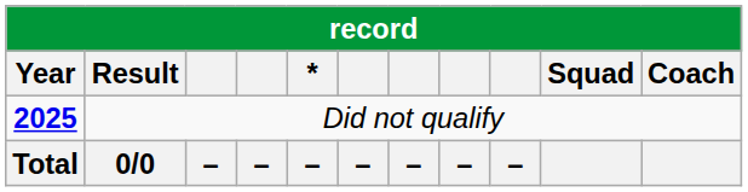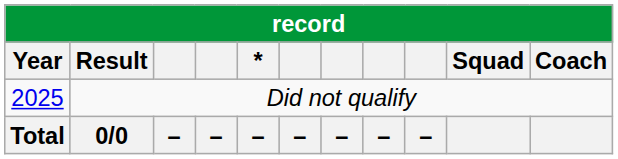Did not qualify | Year: bold -> normal
